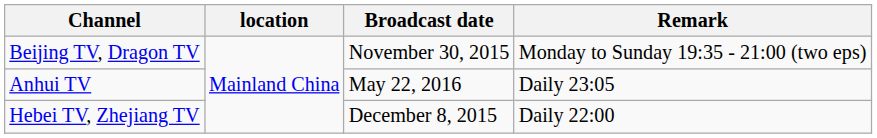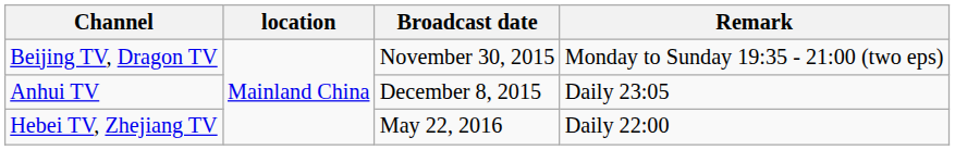Anhui TV | Broadcast date: May 22, 2016 -> December 8, 2015
Hebei TV, Zhejiang TV | Broadcast date: December 8, 2015 -> May 22, 2016
